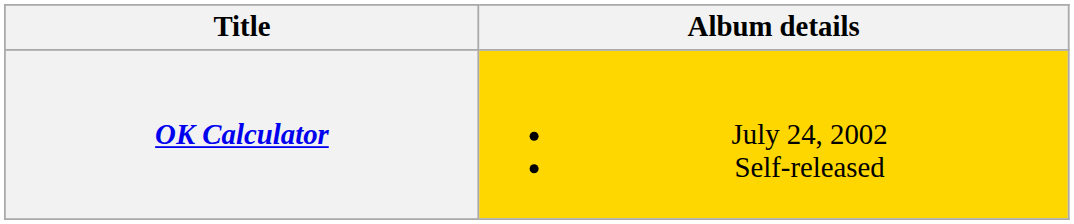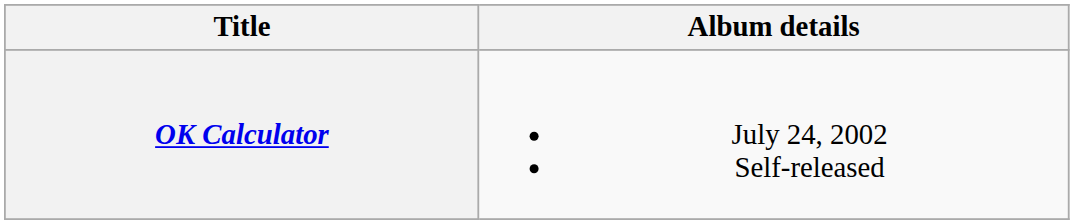OK Calculator | Album details: gold background -> no background
